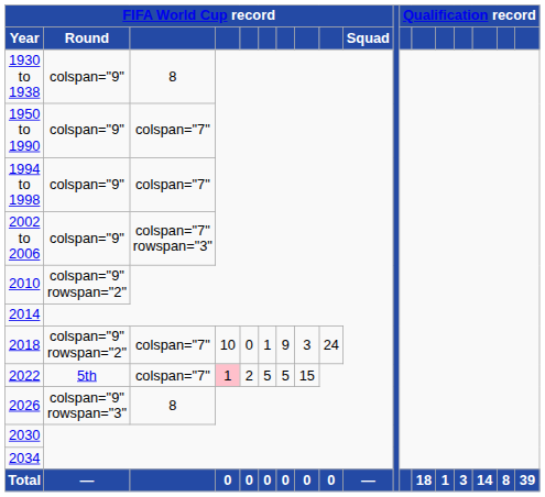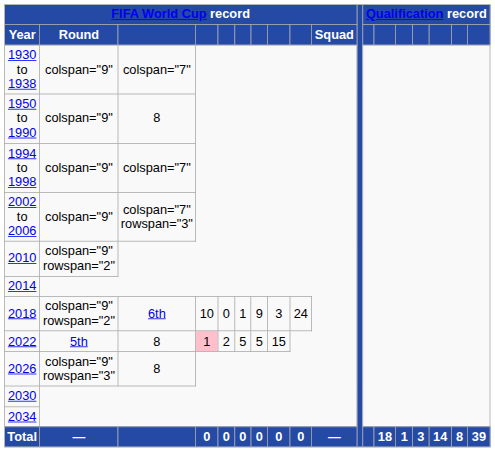1930 to 1938 | column 3: 8 -> colspan="7"
1950 to 1990 | column 3: colspan="7" -> 8
2018 | column 3: colspan="7" -> 6th
2022 | column 3: colspan="7" -> 8
